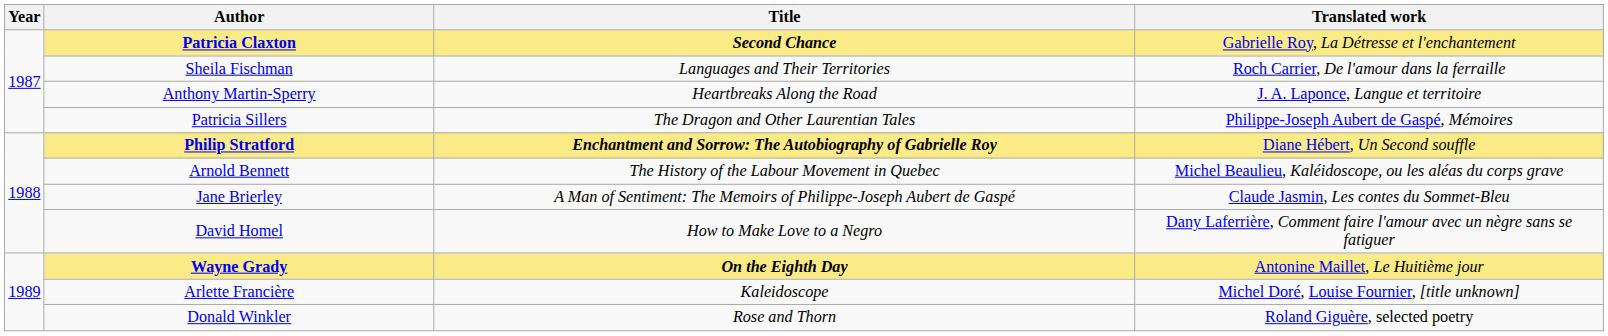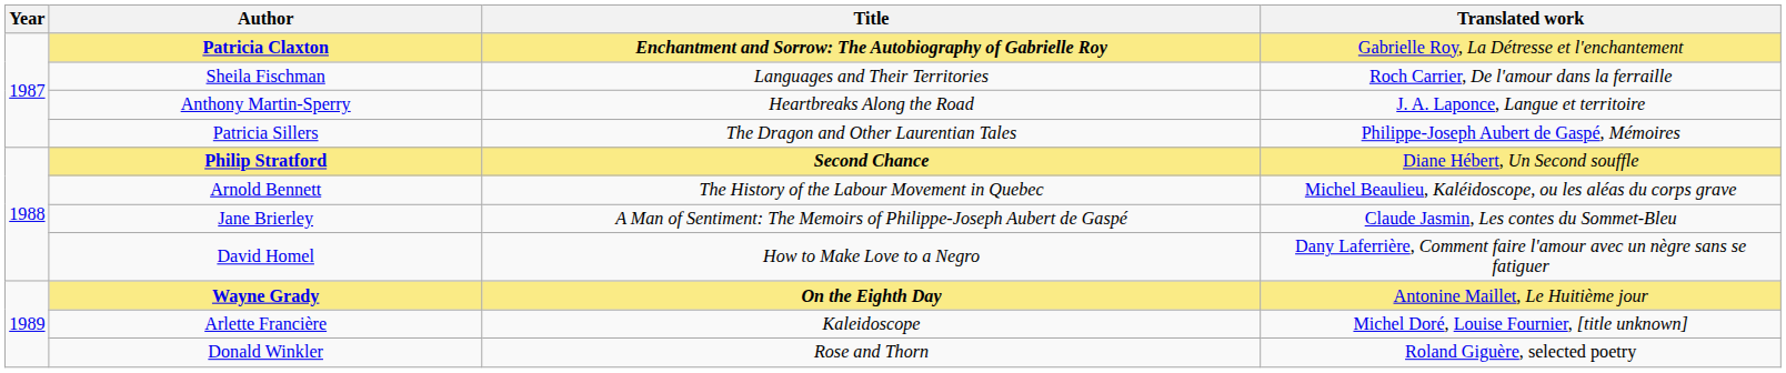Patricia Claxton | Title: Second Chance -> Enchantment and Sorrow: The Autobiography of Gabrielle Roy
Philip Stratford | Title: Enchantment and Sorrow: The Autobiography of Gabrielle Roy -> Second Chance
